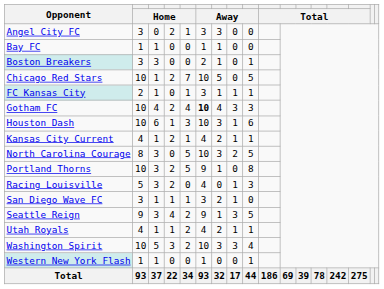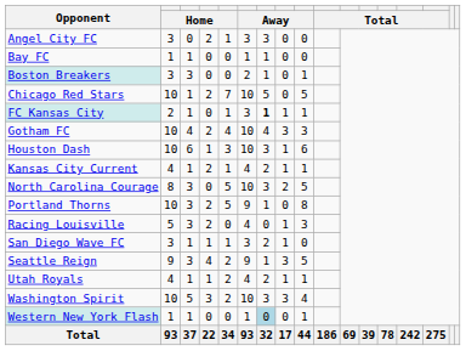FC Kansas City | column 7: normal -> bold
Gotham FC | column 6: bold -> normal
Western New York Flash | column 7: no background -> lightblue background
